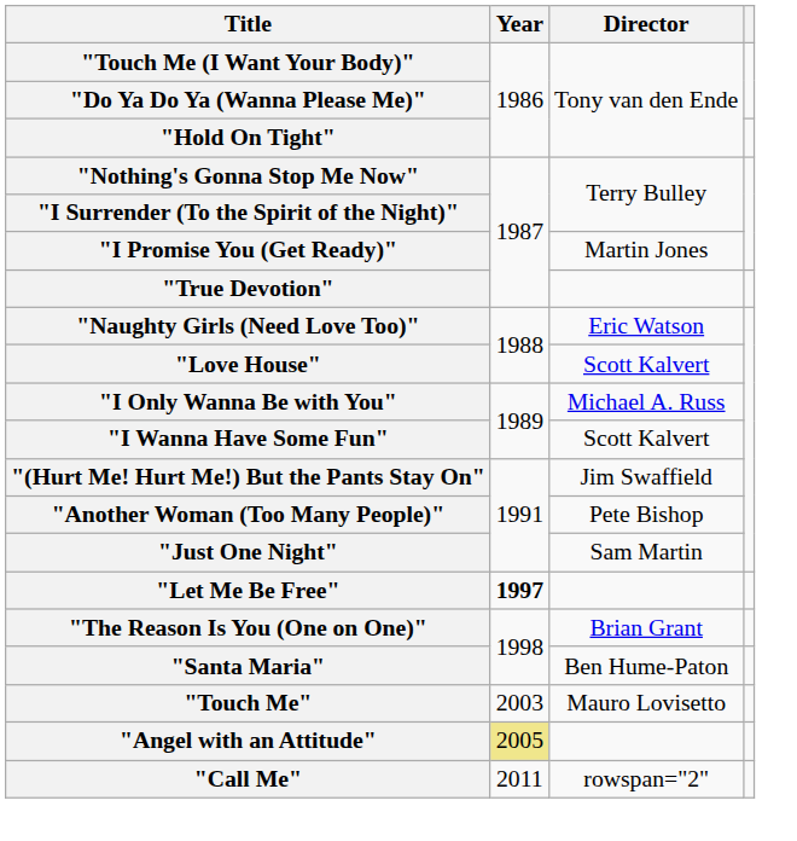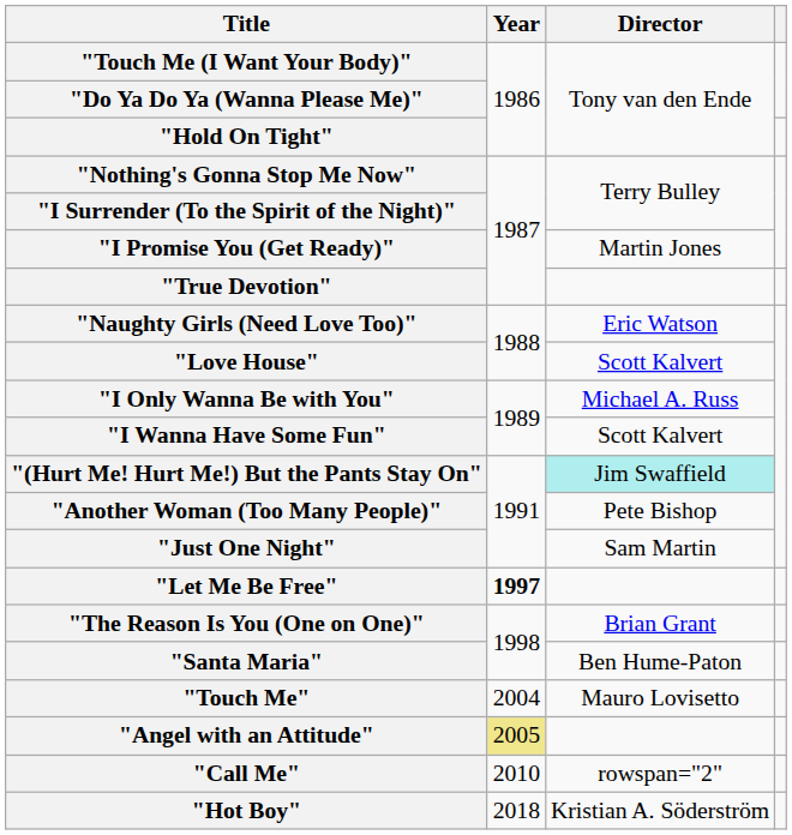"(Hurt Me! Hurt Me!) But the Pants Stay On" | Director: no background -> paleturquoise background
"Touch Me" | Year: 2003 -> 2004
"Call Me" | Year: 2011 -> 2010
+ row: "Hot Boy" | 2018 | Kristian A. Söderström
